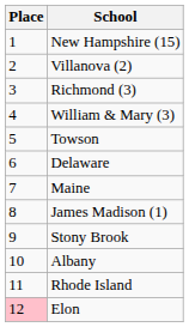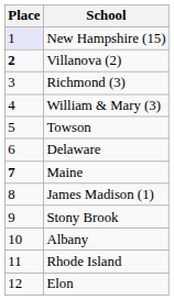New Hampshire (15) | Place: no background -> lavender background
Villanova (2) | Place: normal -> bold
Maine | Place: normal -> bold
Elon | Place: pink background -> no background
